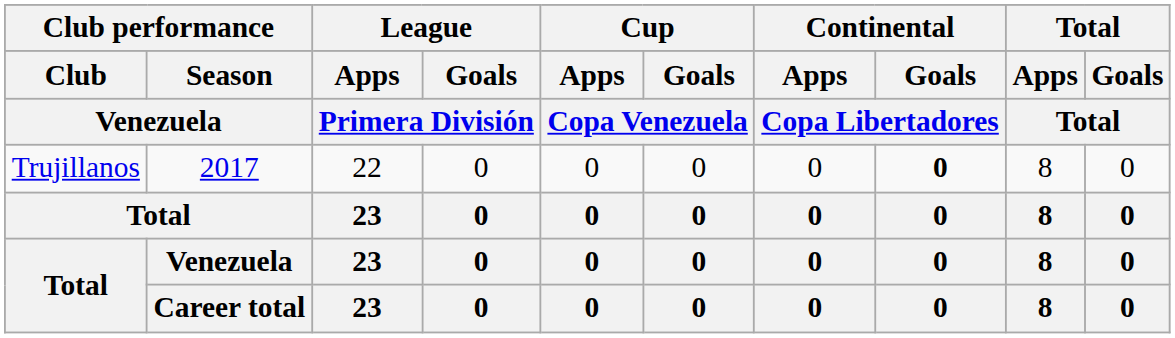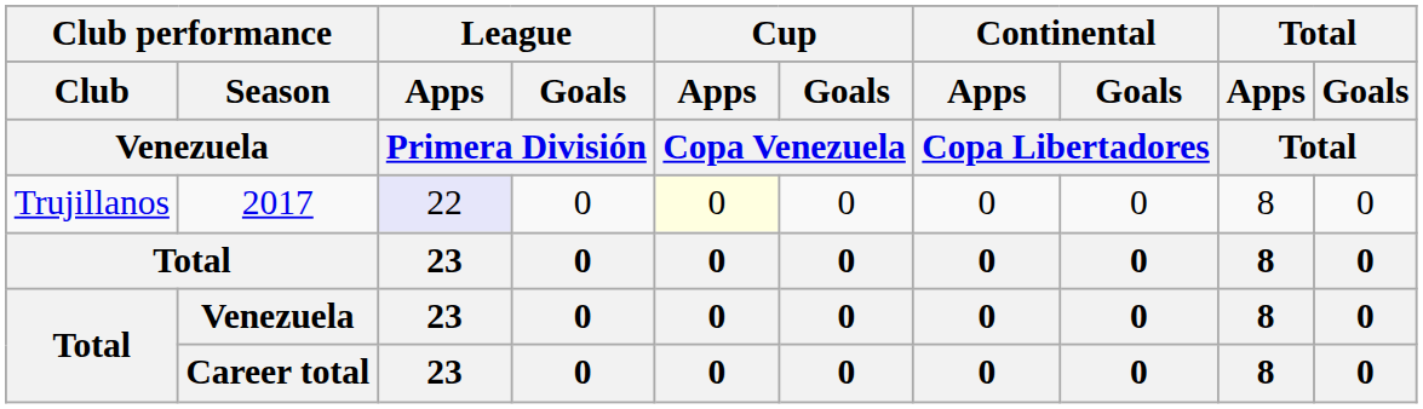Trujillanos | League / Apps / Primera División: no background -> lavender background
Trujillanos | Cup / Apps / Copa Venezuela: no background -> lightyellow background
Trujillanos | Continental / Goals / Copa Libertadores: bold -> normal
